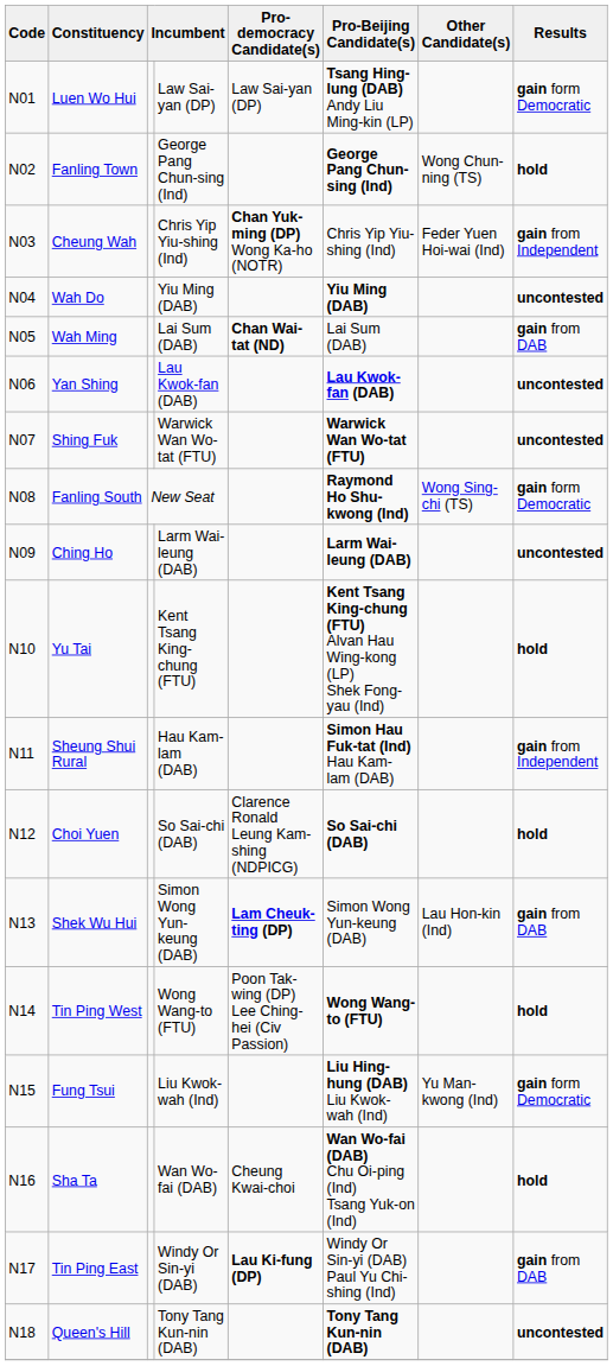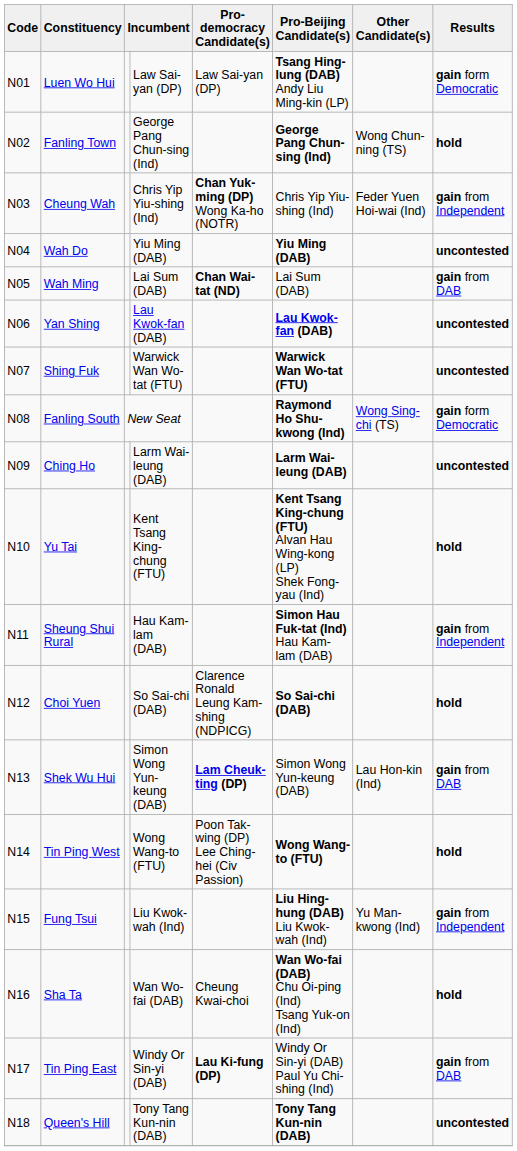Fung Tsui | column 8: gain form Democratic -> gain from Independent
